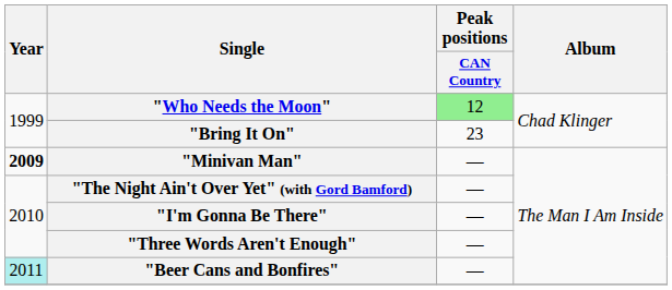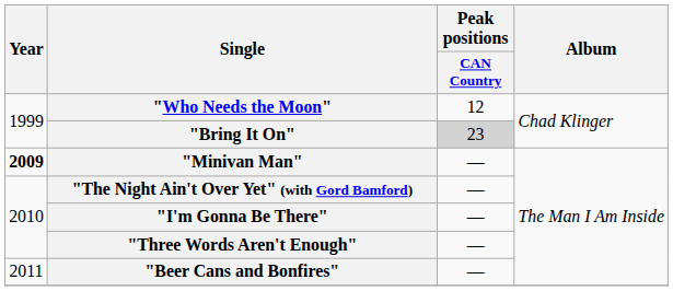"Who Needs the Moon" | Peak positions / CAN Country: lightgreen background -> no background
"Bring It On" | Peak positions / CAN Country: no background -> lightgrey background
"Beer Cans and Bonfires" | Year: paleturquoise background -> no background
